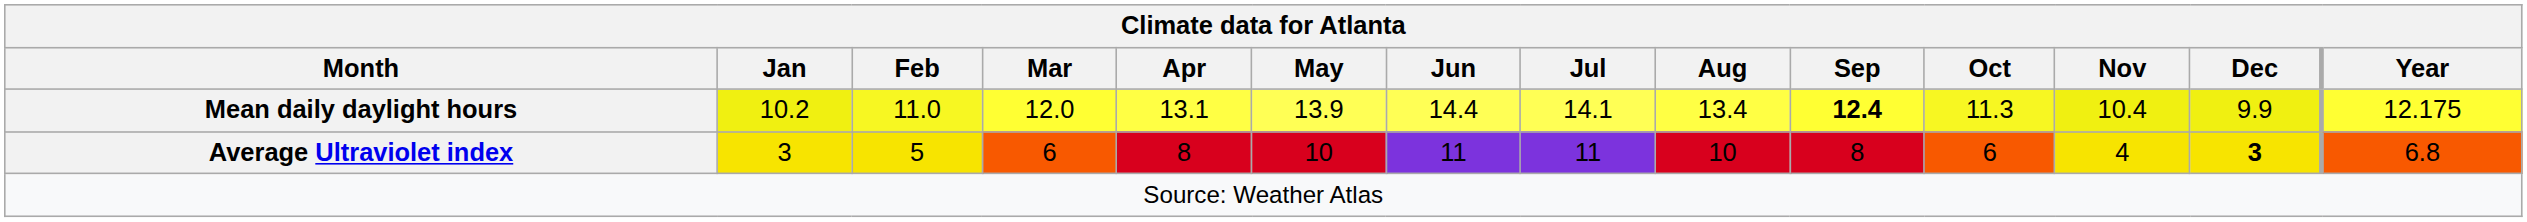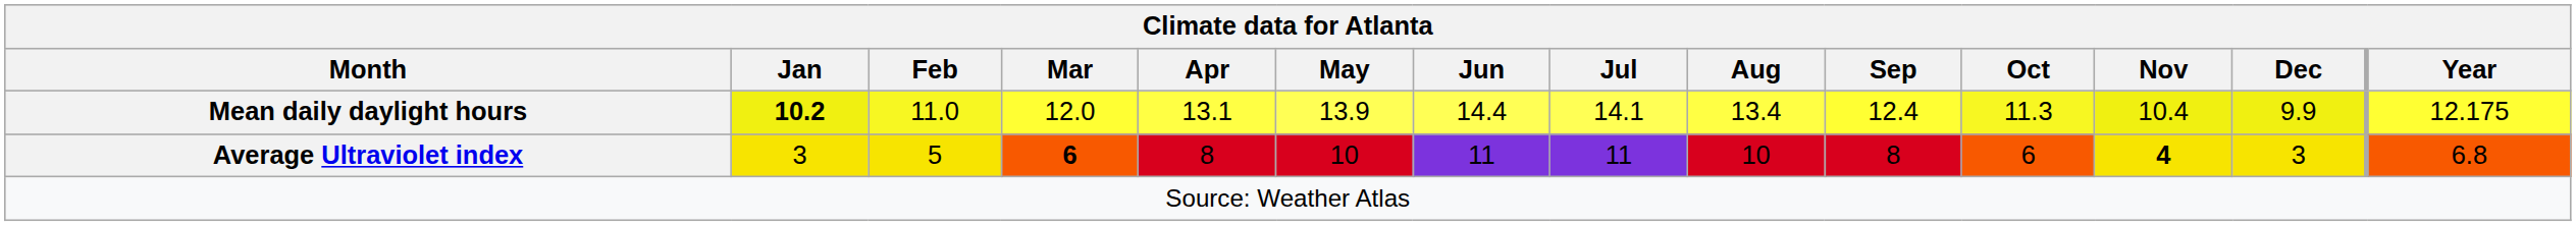row 3 | Jan: normal -> bold
row 3 | Sep: bold -> normal
row 4 | Mar: normal -> bold
row 4 | Nov: normal -> bold
row 4 | Dec: bold -> normal
